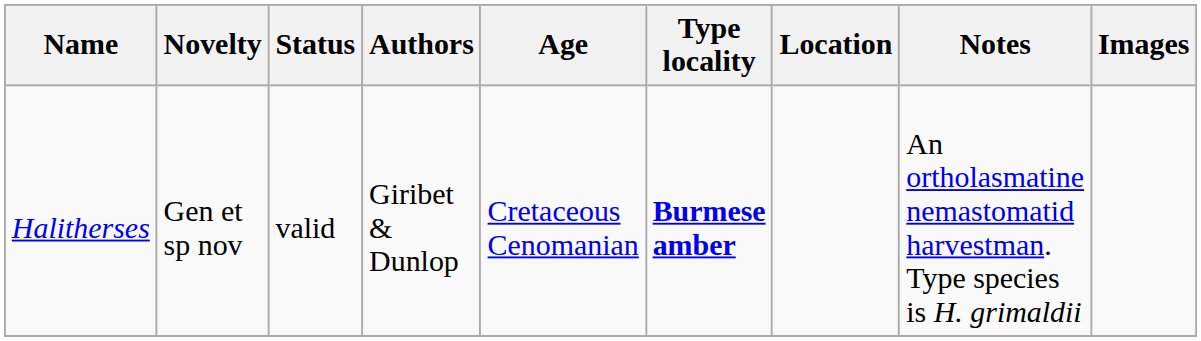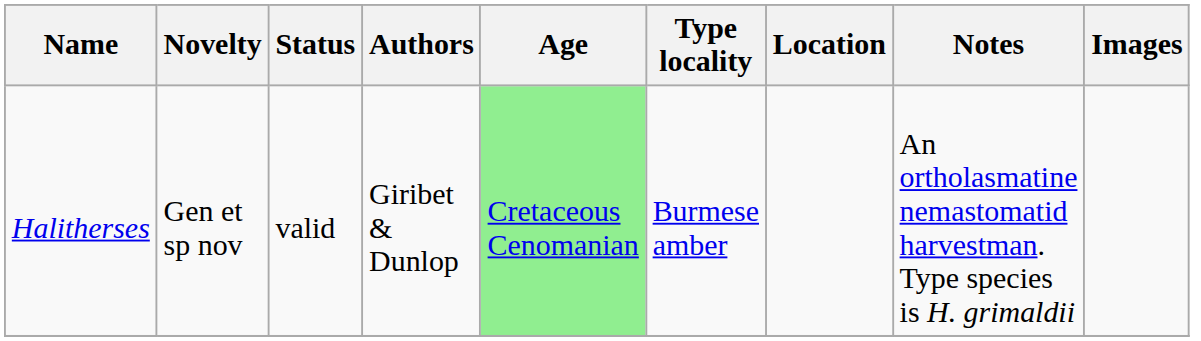Halitherses | Age: no background -> lightgreen background
Halitherses | Type locality: bold -> normal
